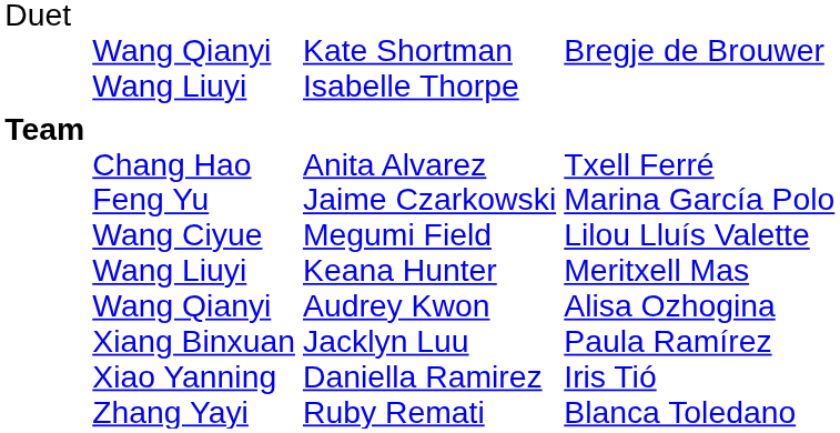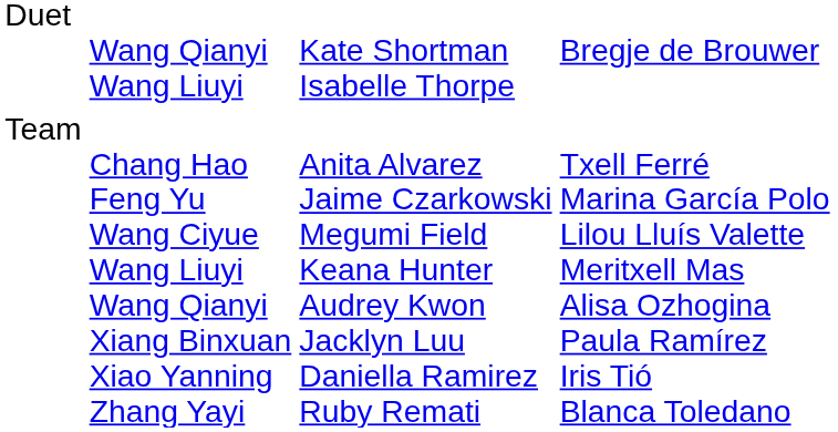Team | column 1: bold -> normal
